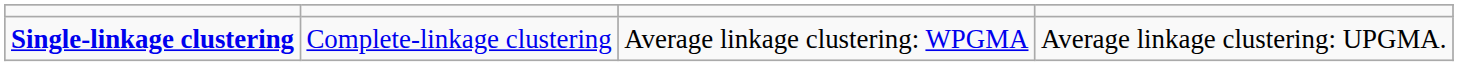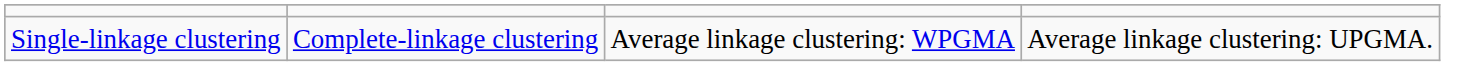row 2 | column 1: bold -> normal
